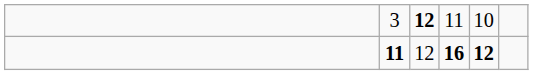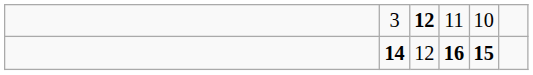row 2 | column 2: 11 -> 14
row 2 | column 5: 12 -> 15
